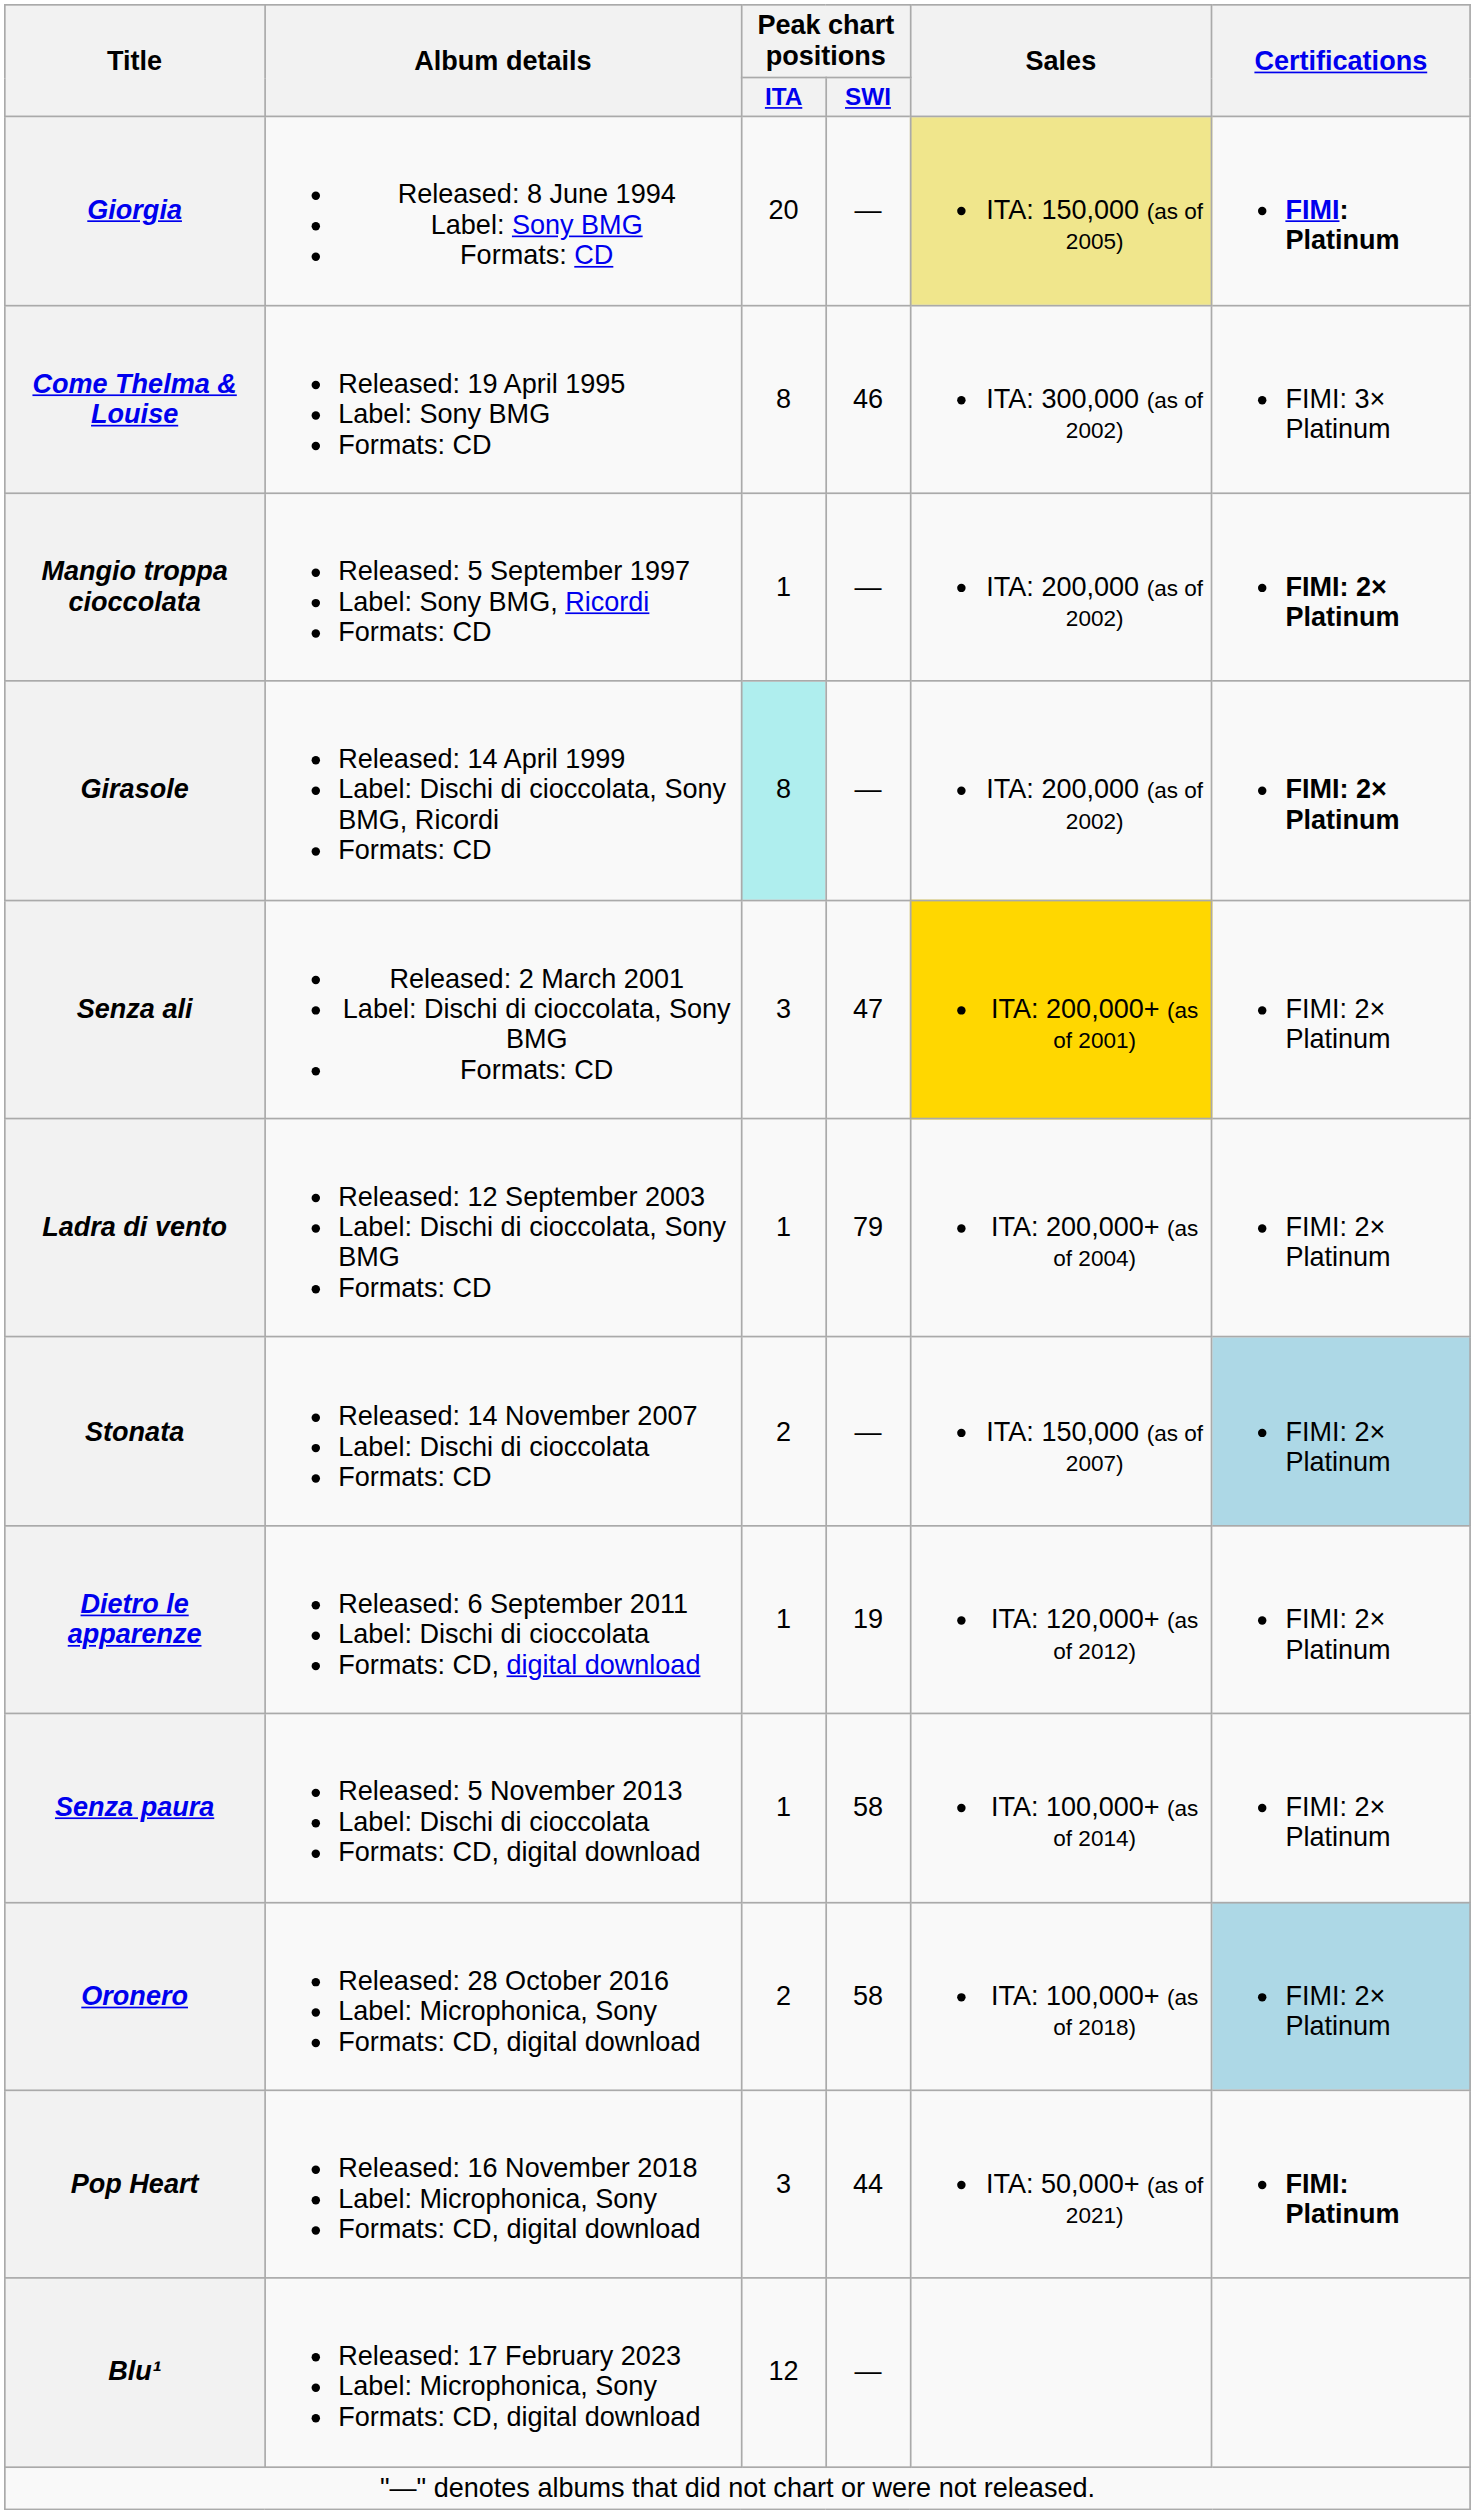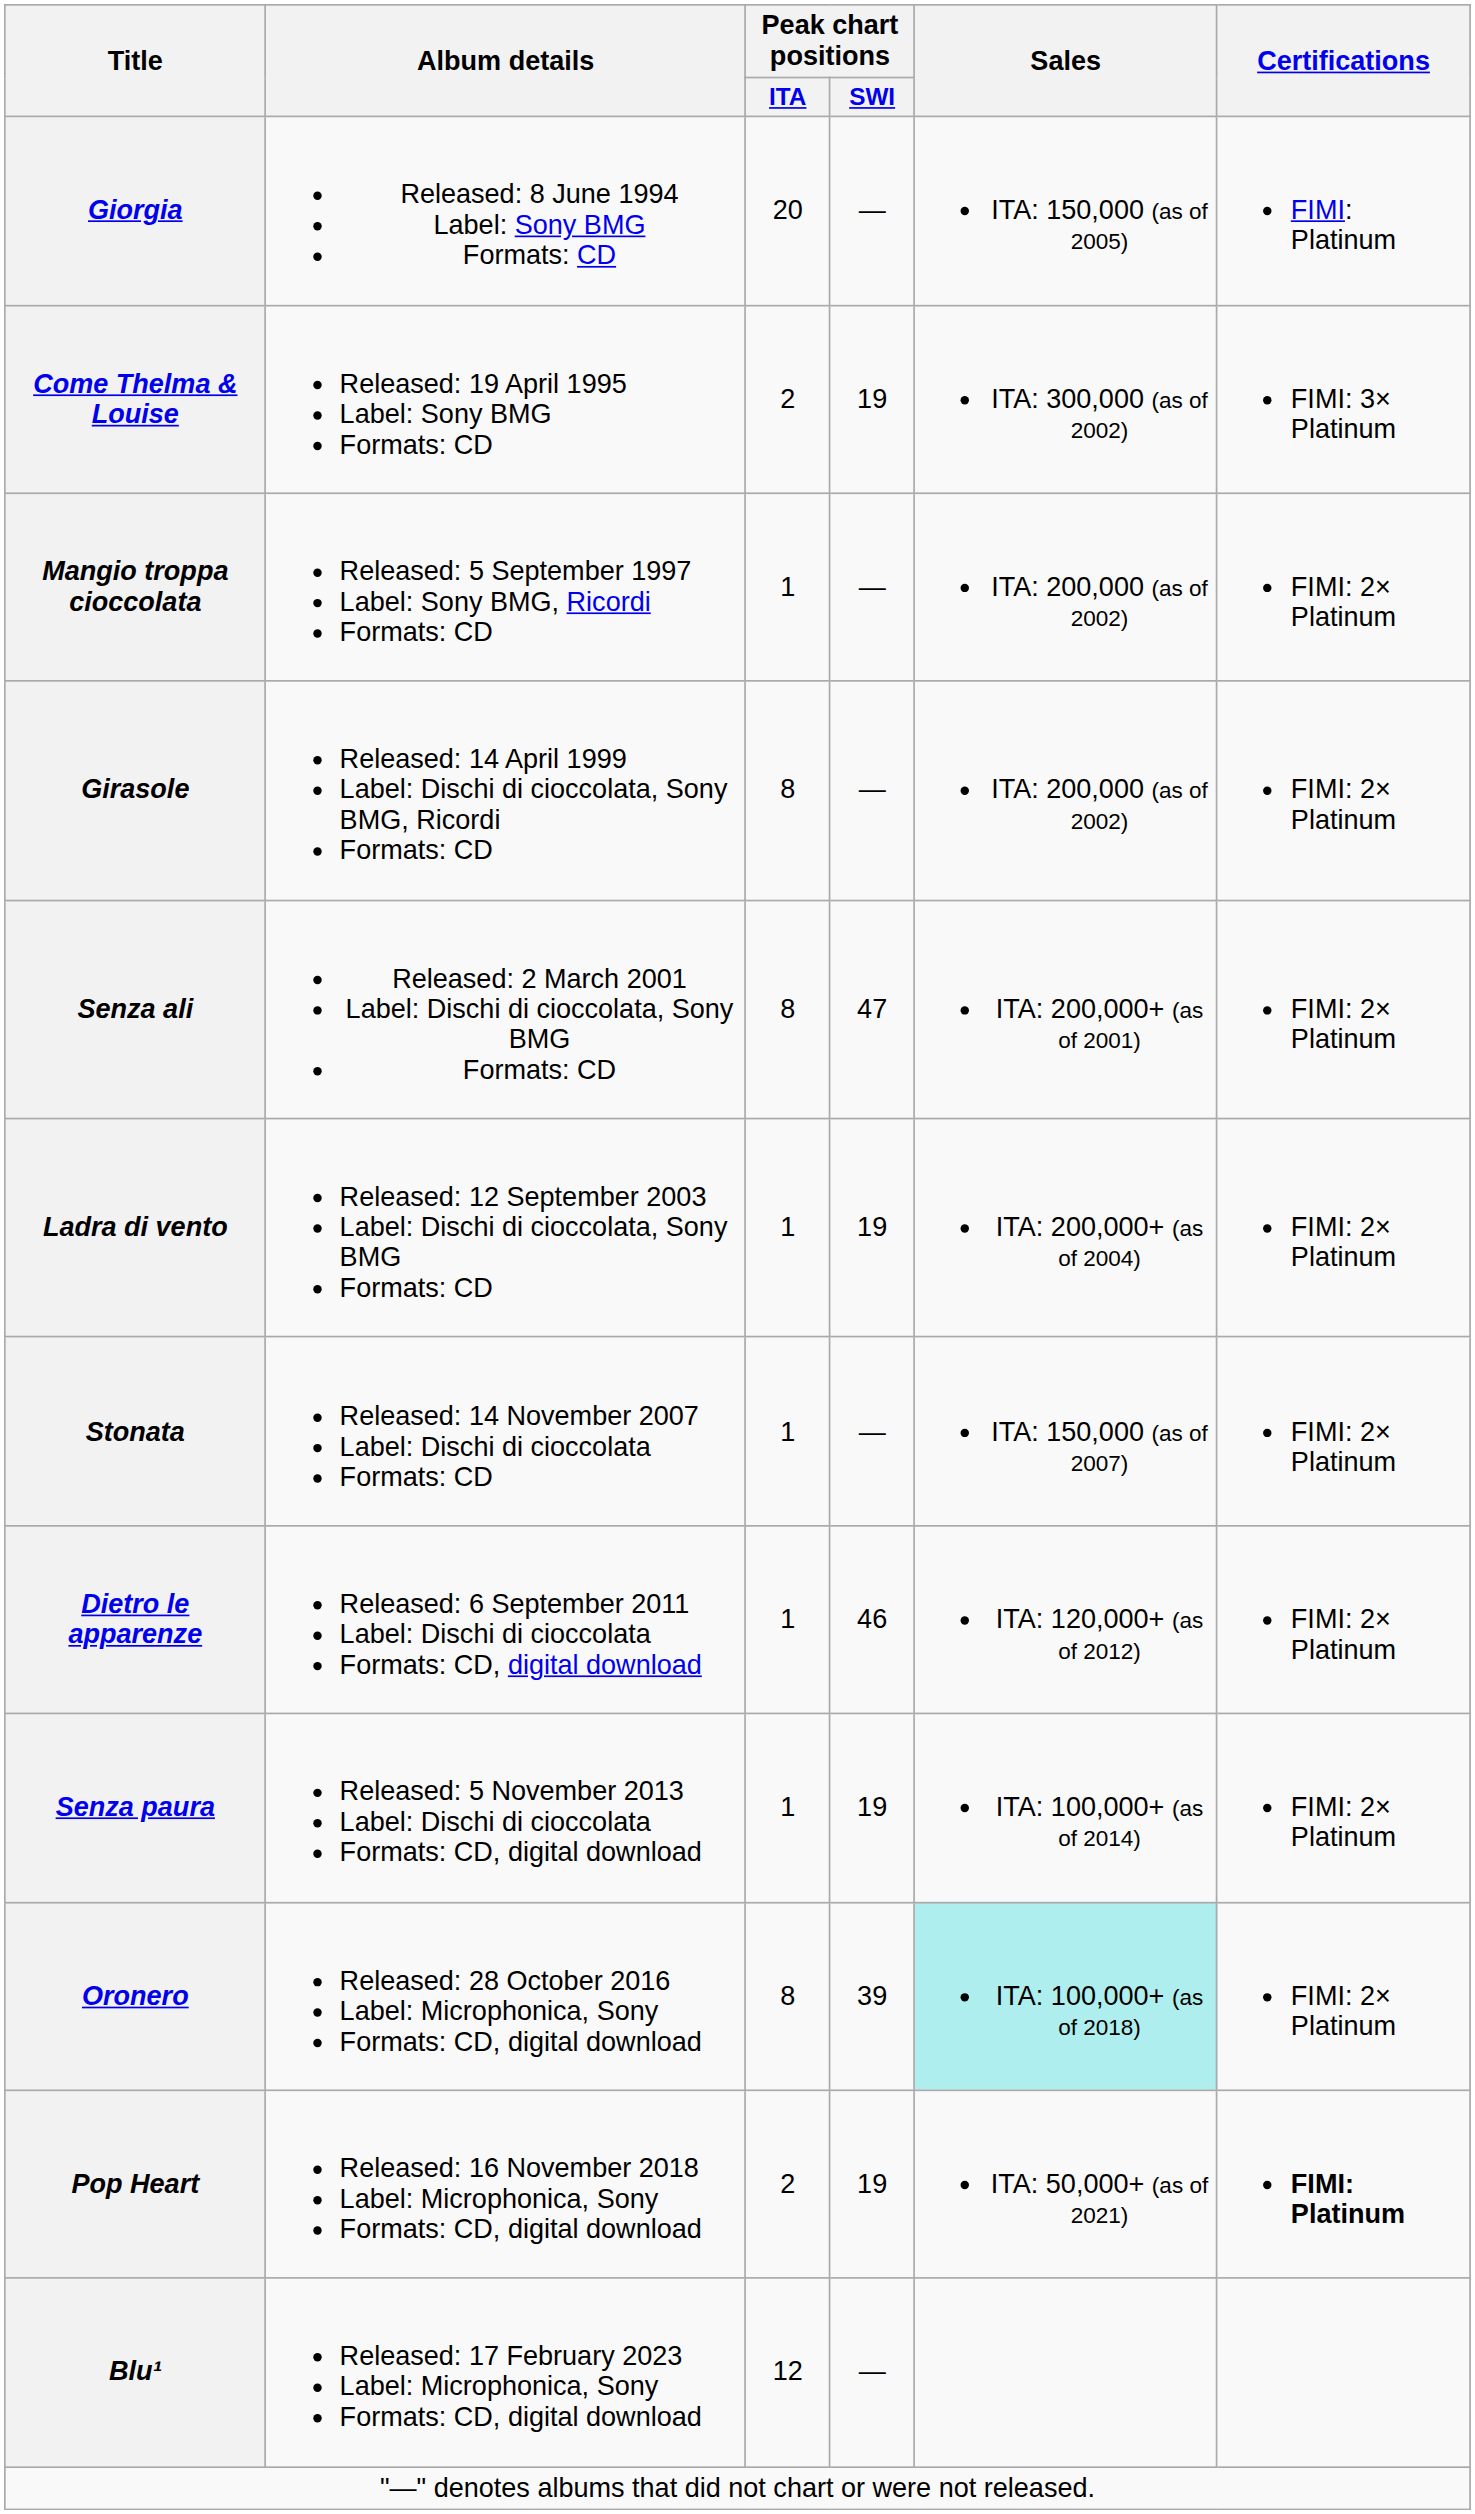Giorgia | Sales: khaki background -> no background
Giorgia | Certifications: bold -> normal
Come Thelma & Louise | Peak chart positions / ITA: 8 -> 2
Come Thelma & Louise | Peak chart positions / SWI: 46 -> 19
Mangio troppa cioccolata | Certifications: bold -> normal
Girasole | Peak chart positions / ITA: paleturquoise background -> no background
Girasole | Certifications: bold -> normal
Senza ali | Peak chart positions / ITA: 3 -> 8
Senza ali | Sales: gold background -> no background
Ladra di vento | Peak chart positions / SWI: 79 -> 19
Stonata | Peak chart positions / ITA: 2 -> 1
Stonata | Certifications: lightblue background -> no background
Dietro le apparenze | Peak chart positions / SWI: 19 -> 46
Senza paura | Peak chart positions / SWI: 58 -> 19
Oronero | Peak chart positions / ITA: 2 -> 8
Oronero | Peak chart positions / SWI: 58 -> 39
Oronero | Sales: no background -> paleturquoise background
Oronero | Certifications: lightblue background -> no background
Pop Heart | Peak chart positions / ITA: 3 -> 2
Pop Heart | Peak chart positions / SWI: 44 -> 19
